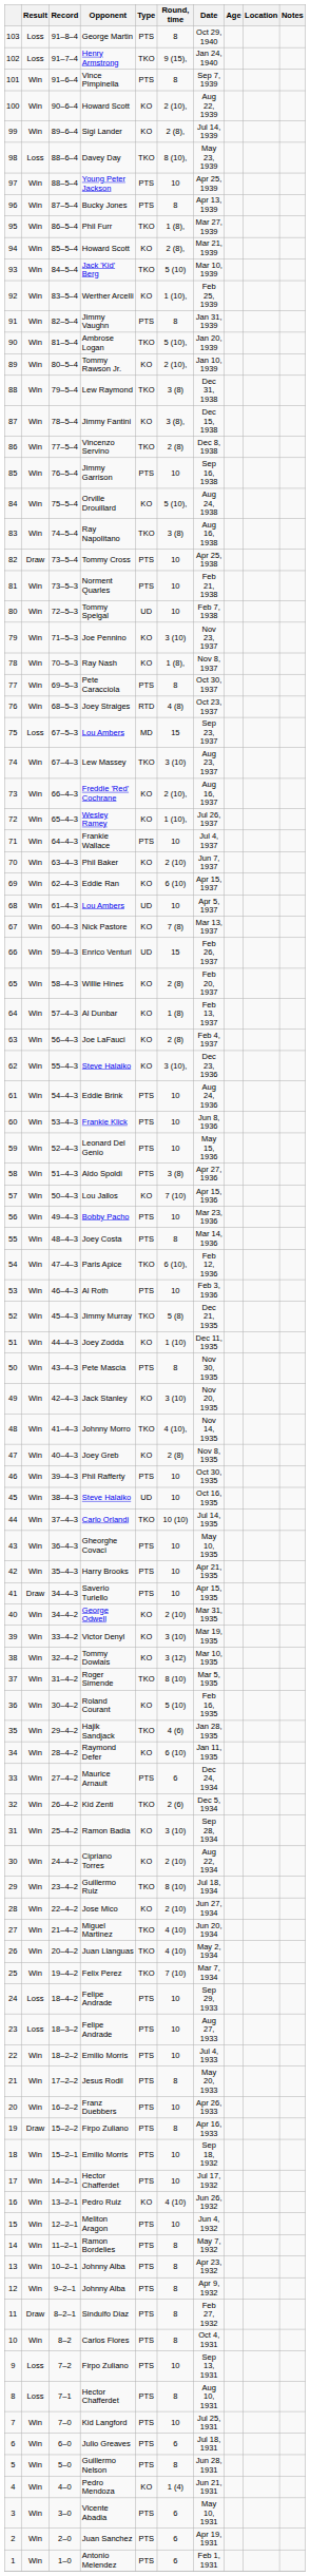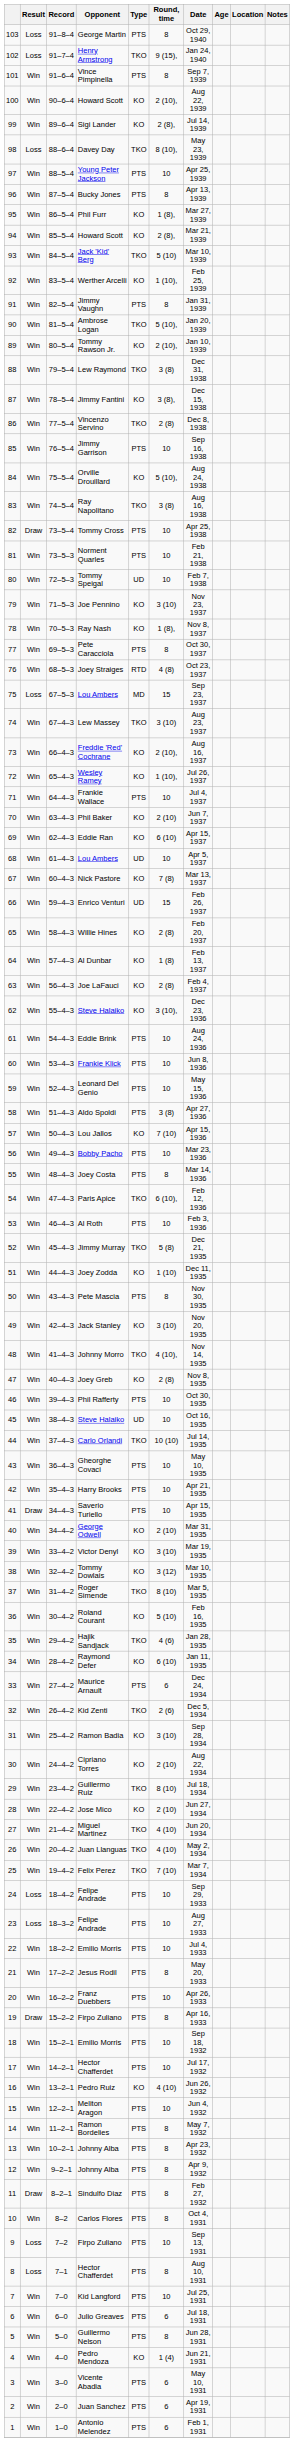Phil Furr | Type: TKO -> KO
